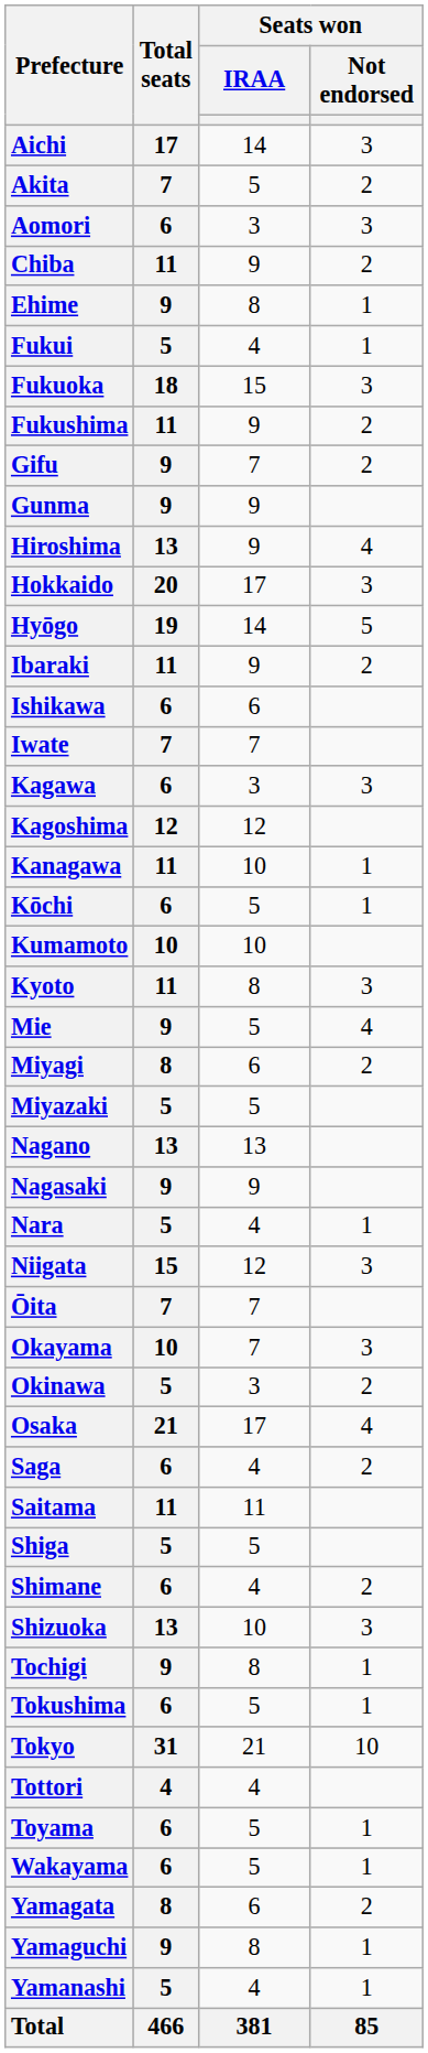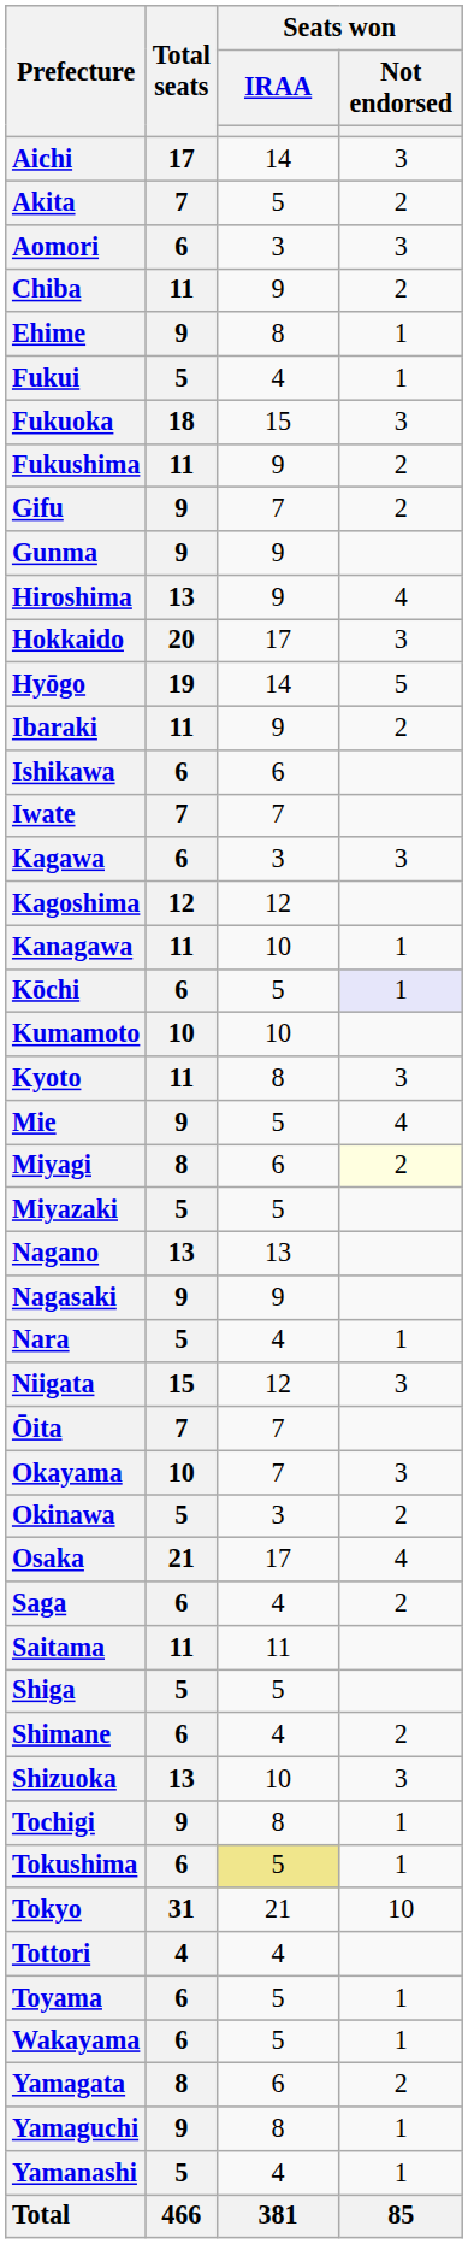Kōchi | Seats won / Not endorsed: no background -> lavender background
Miyagi | Seats won / Not endorsed: no background -> lightyellow background
Tokushima | Seats won / IRAA: no background -> khaki background
